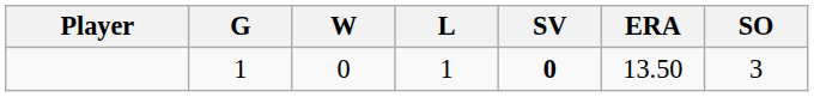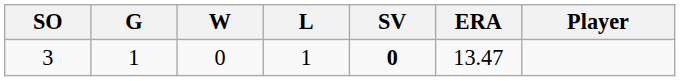columns swapped: Player <-> SO
row 2 | ERA: 13.50 -> 13.47
